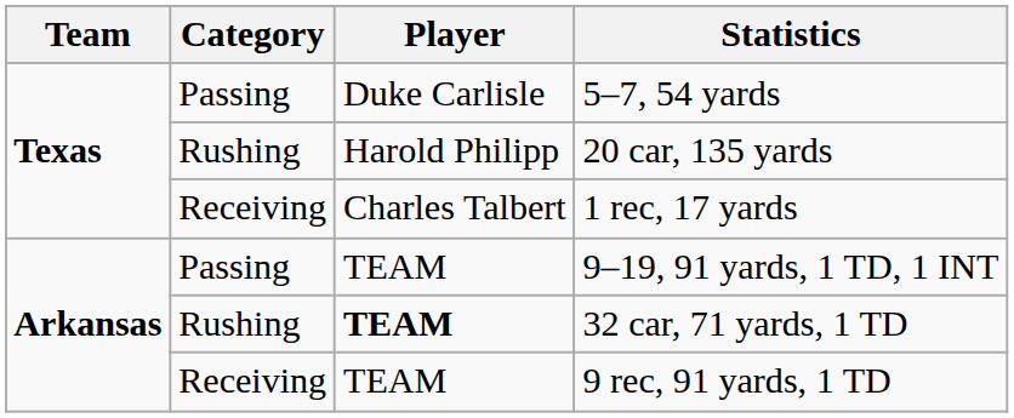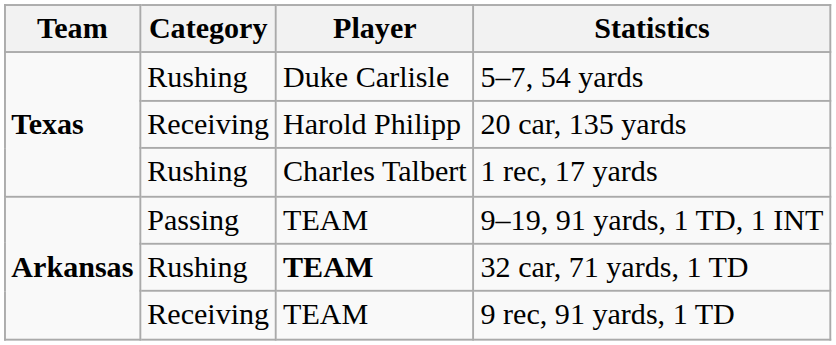5–7, 54 yards | Category: Passing -> Rushing
20 car, 135 yards | Category: Rushing -> Receiving
1 rec, 17 yards | Category: Receiving -> Rushing
